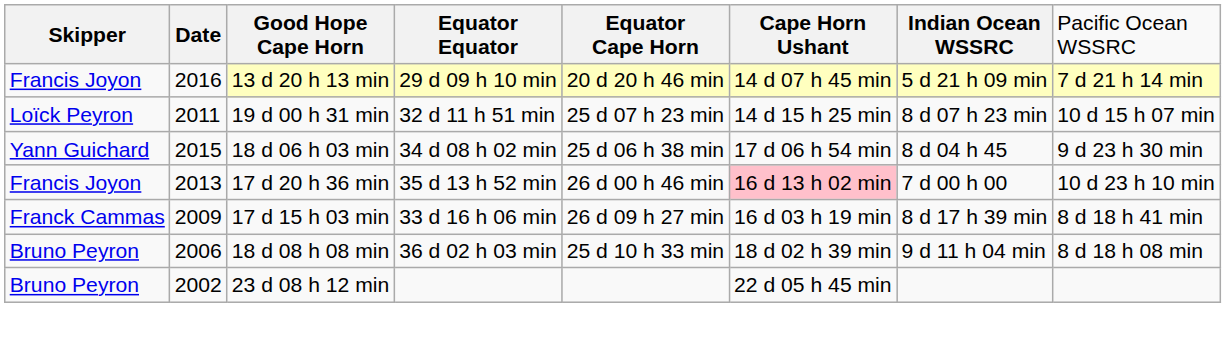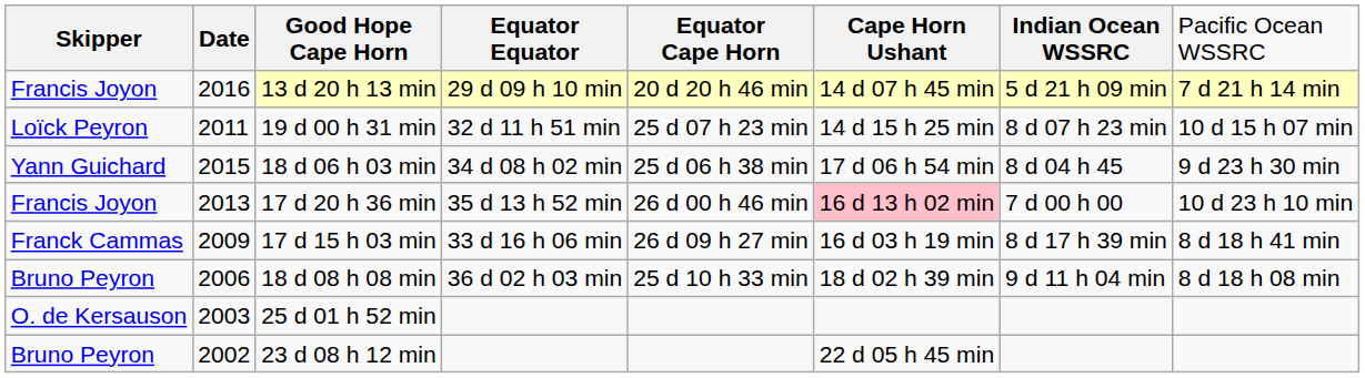+ row: O. de Kersauson | 2003 | 25 d 01 h 52 min
